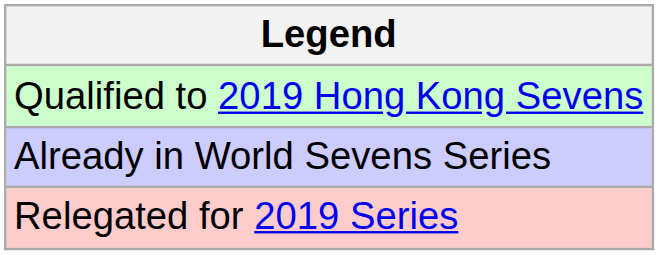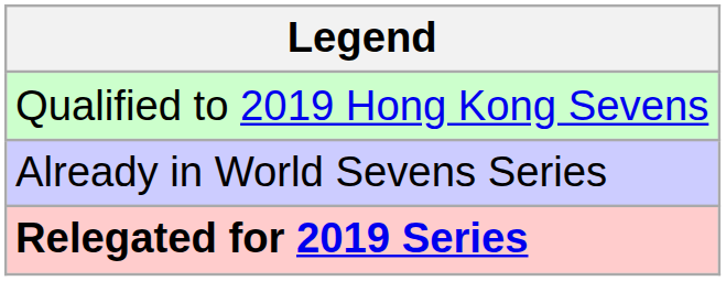row 4 | column 1: normal -> bold
